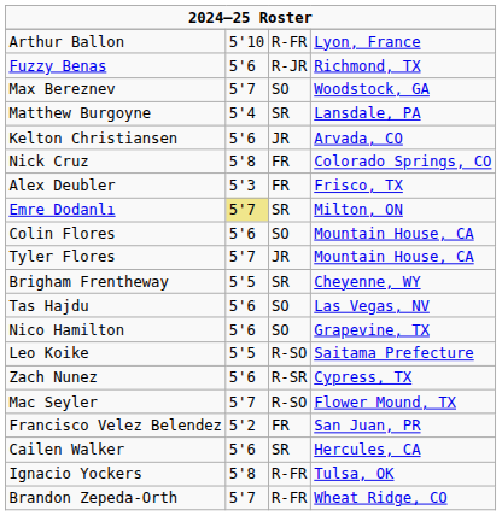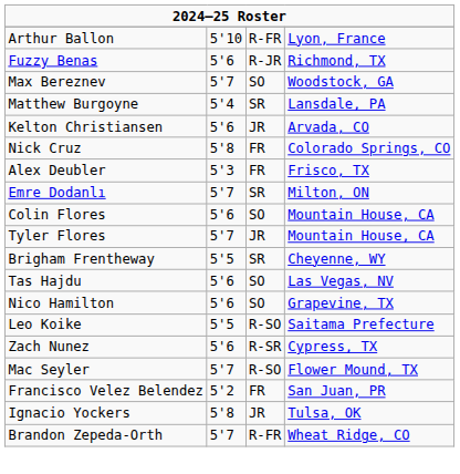Emre Dodanlı | column 2: khaki background -> no background
- row: Cailen Walker | 5'6 | SR | Hercules, CA
Ignacio Yockers | column 3: R-FR -> JR
